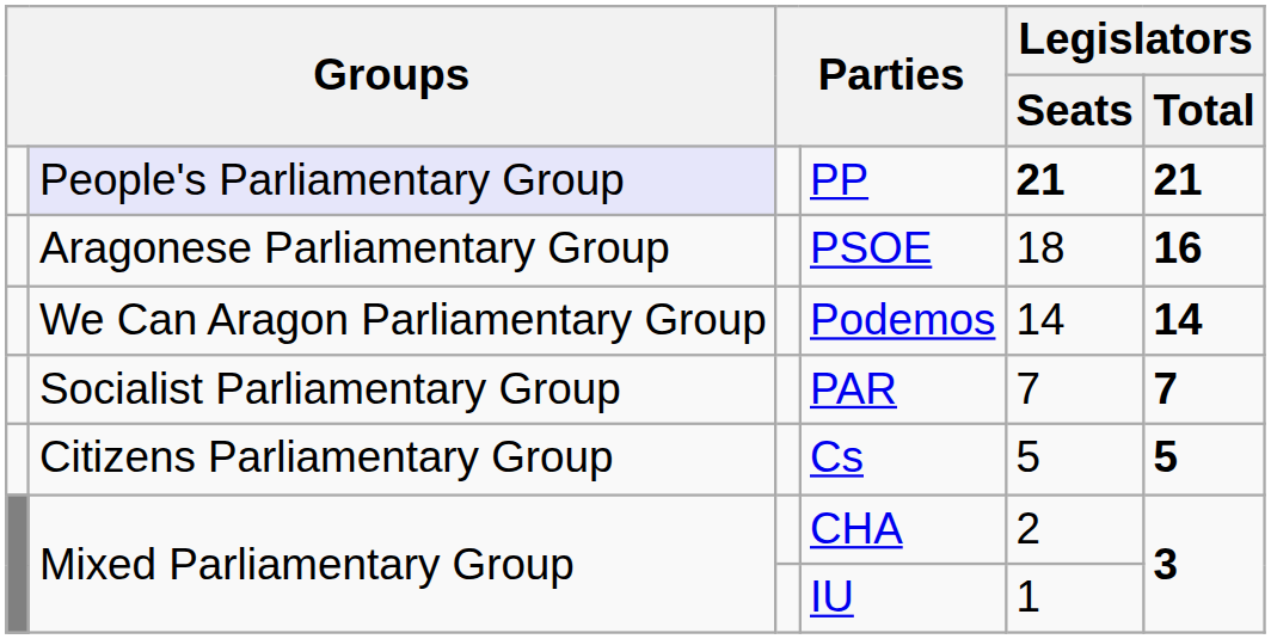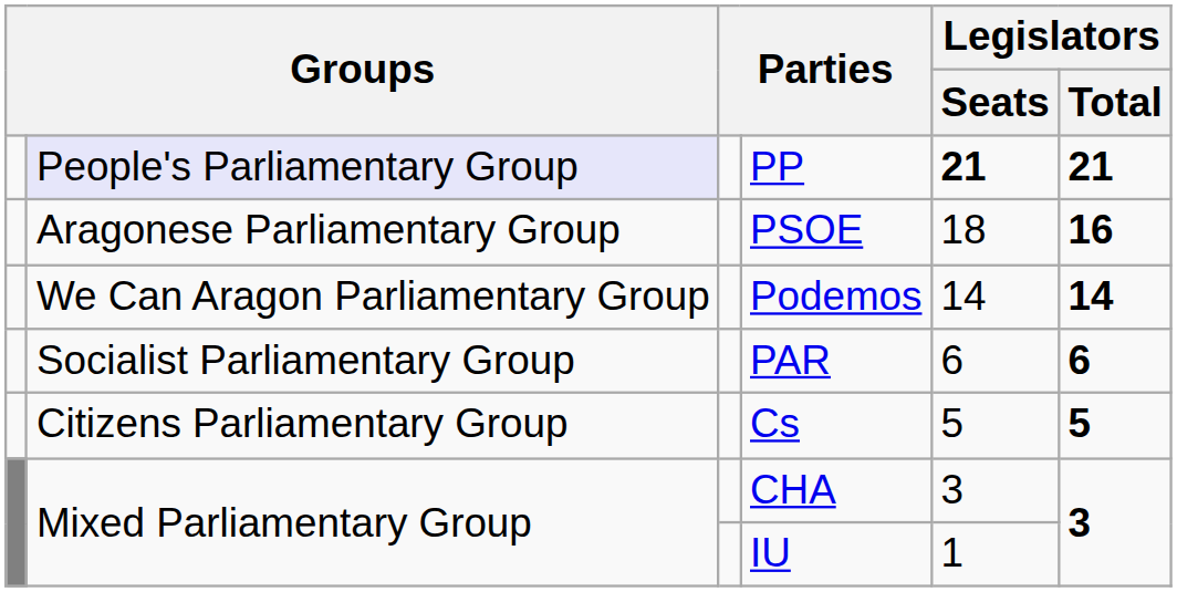PAR | Legislators / Seats: 7 -> 6
PAR | Legislators / Total: 7 -> 6
CHA | Legislators / Seats: 2 -> 3
